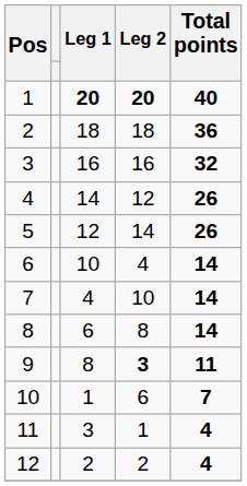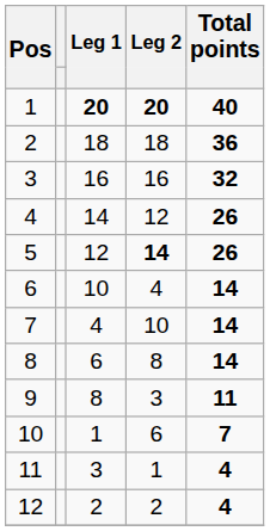5 | Leg 2: normal -> bold
9 | Leg 2: bold -> normal
